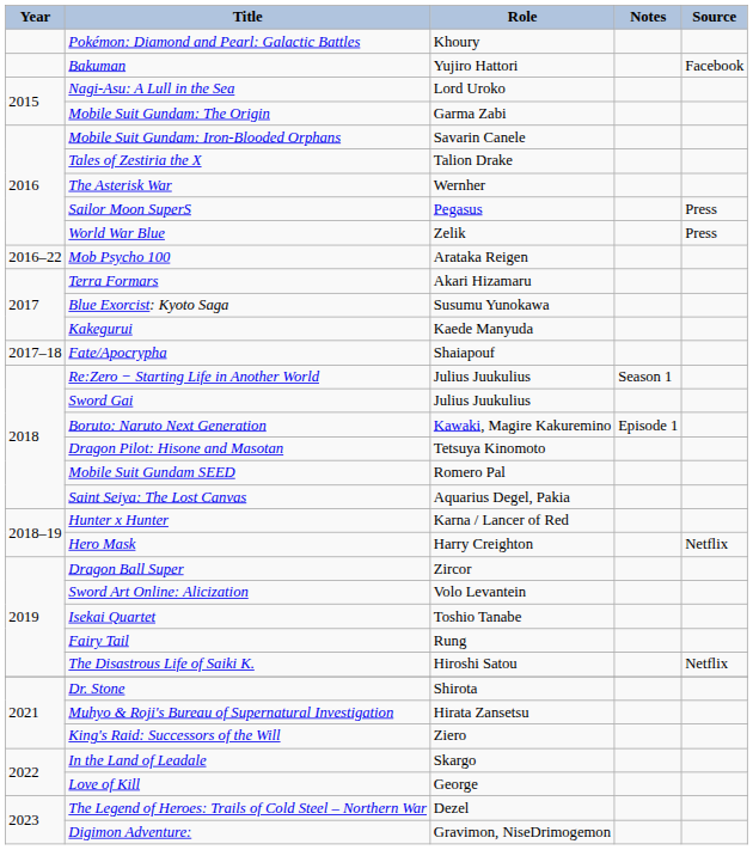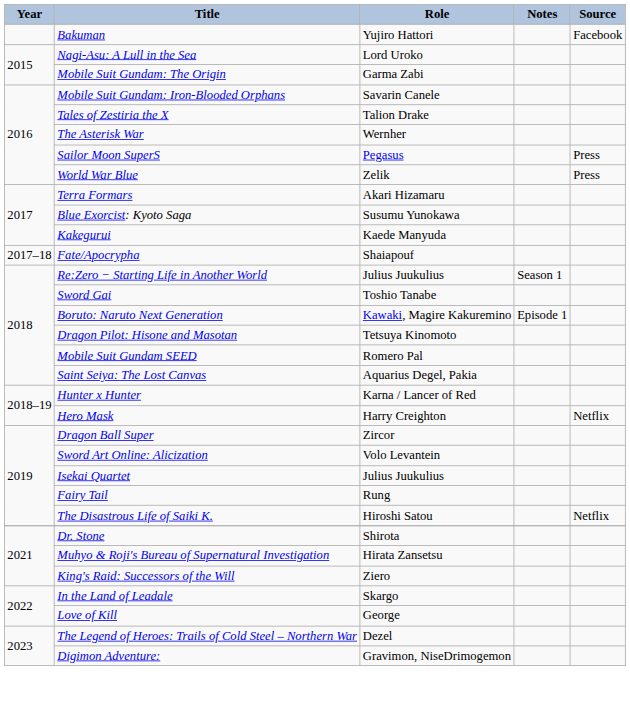- row: Pokémon: Diamond and Pearl: Galactic Battles | Khoury
- row: 2016–22 | Mob Psycho 100 | Arataka Reigen
Sword Gai | Role: Julius Juukulius -> Toshio Tanabe
Isekai Quartet | Role: Toshio Tanabe -> Julius Juukulius
